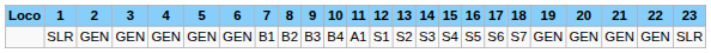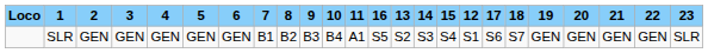columns swapped: 12 <-> 16
